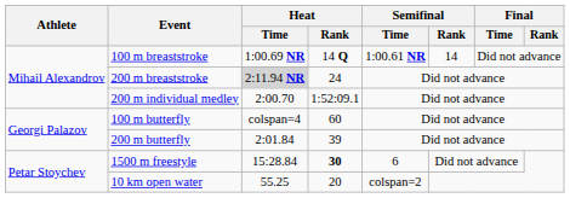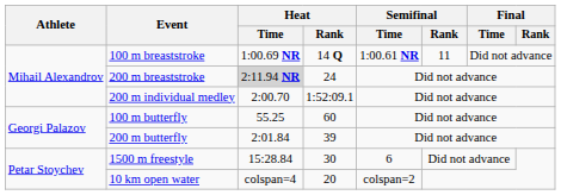100 m breaststroke | Semifinal / Rank: 14 -> 11
100 m butterfly | Heat / Time: colspan=4 -> 55.25
1500 m freestyle | Heat / Rank: bold -> normal
10 km open water | Heat / Time: 55.25 -> colspan=4
